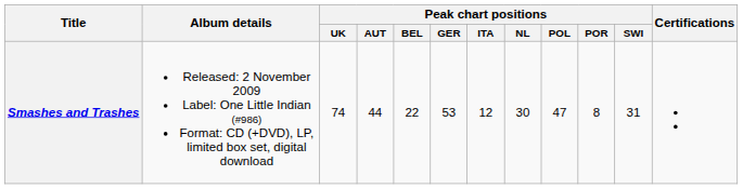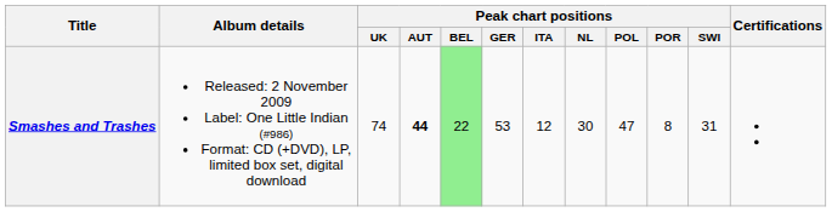Smashes and Trashes | Peak chart positions / AUT: normal -> bold
Smashes and Trashes | Peak chart positions / BEL: no background -> lightgreen background
